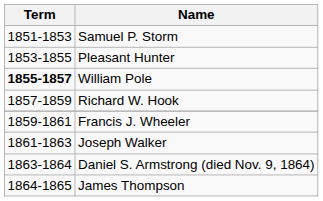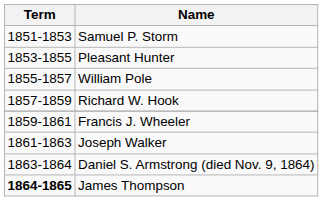William Pole | Term: bold -> normal
James Thompson | Term: normal -> bold
